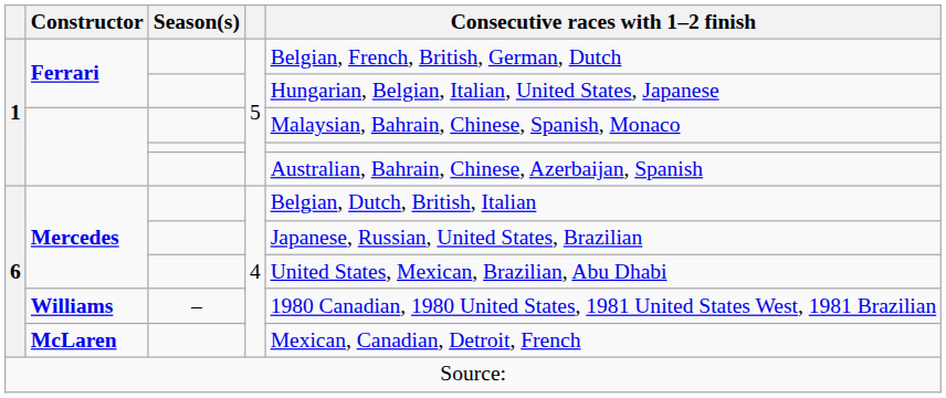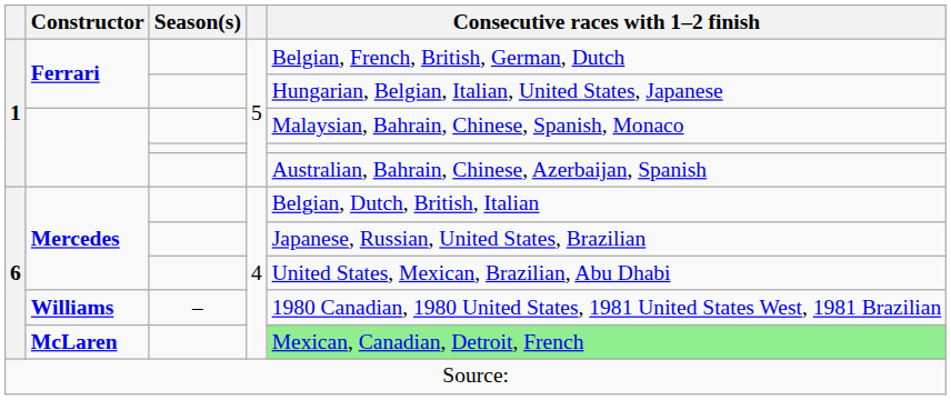McLaren | Consecutive races with 1–2 finish: no background -> lightgreen background
